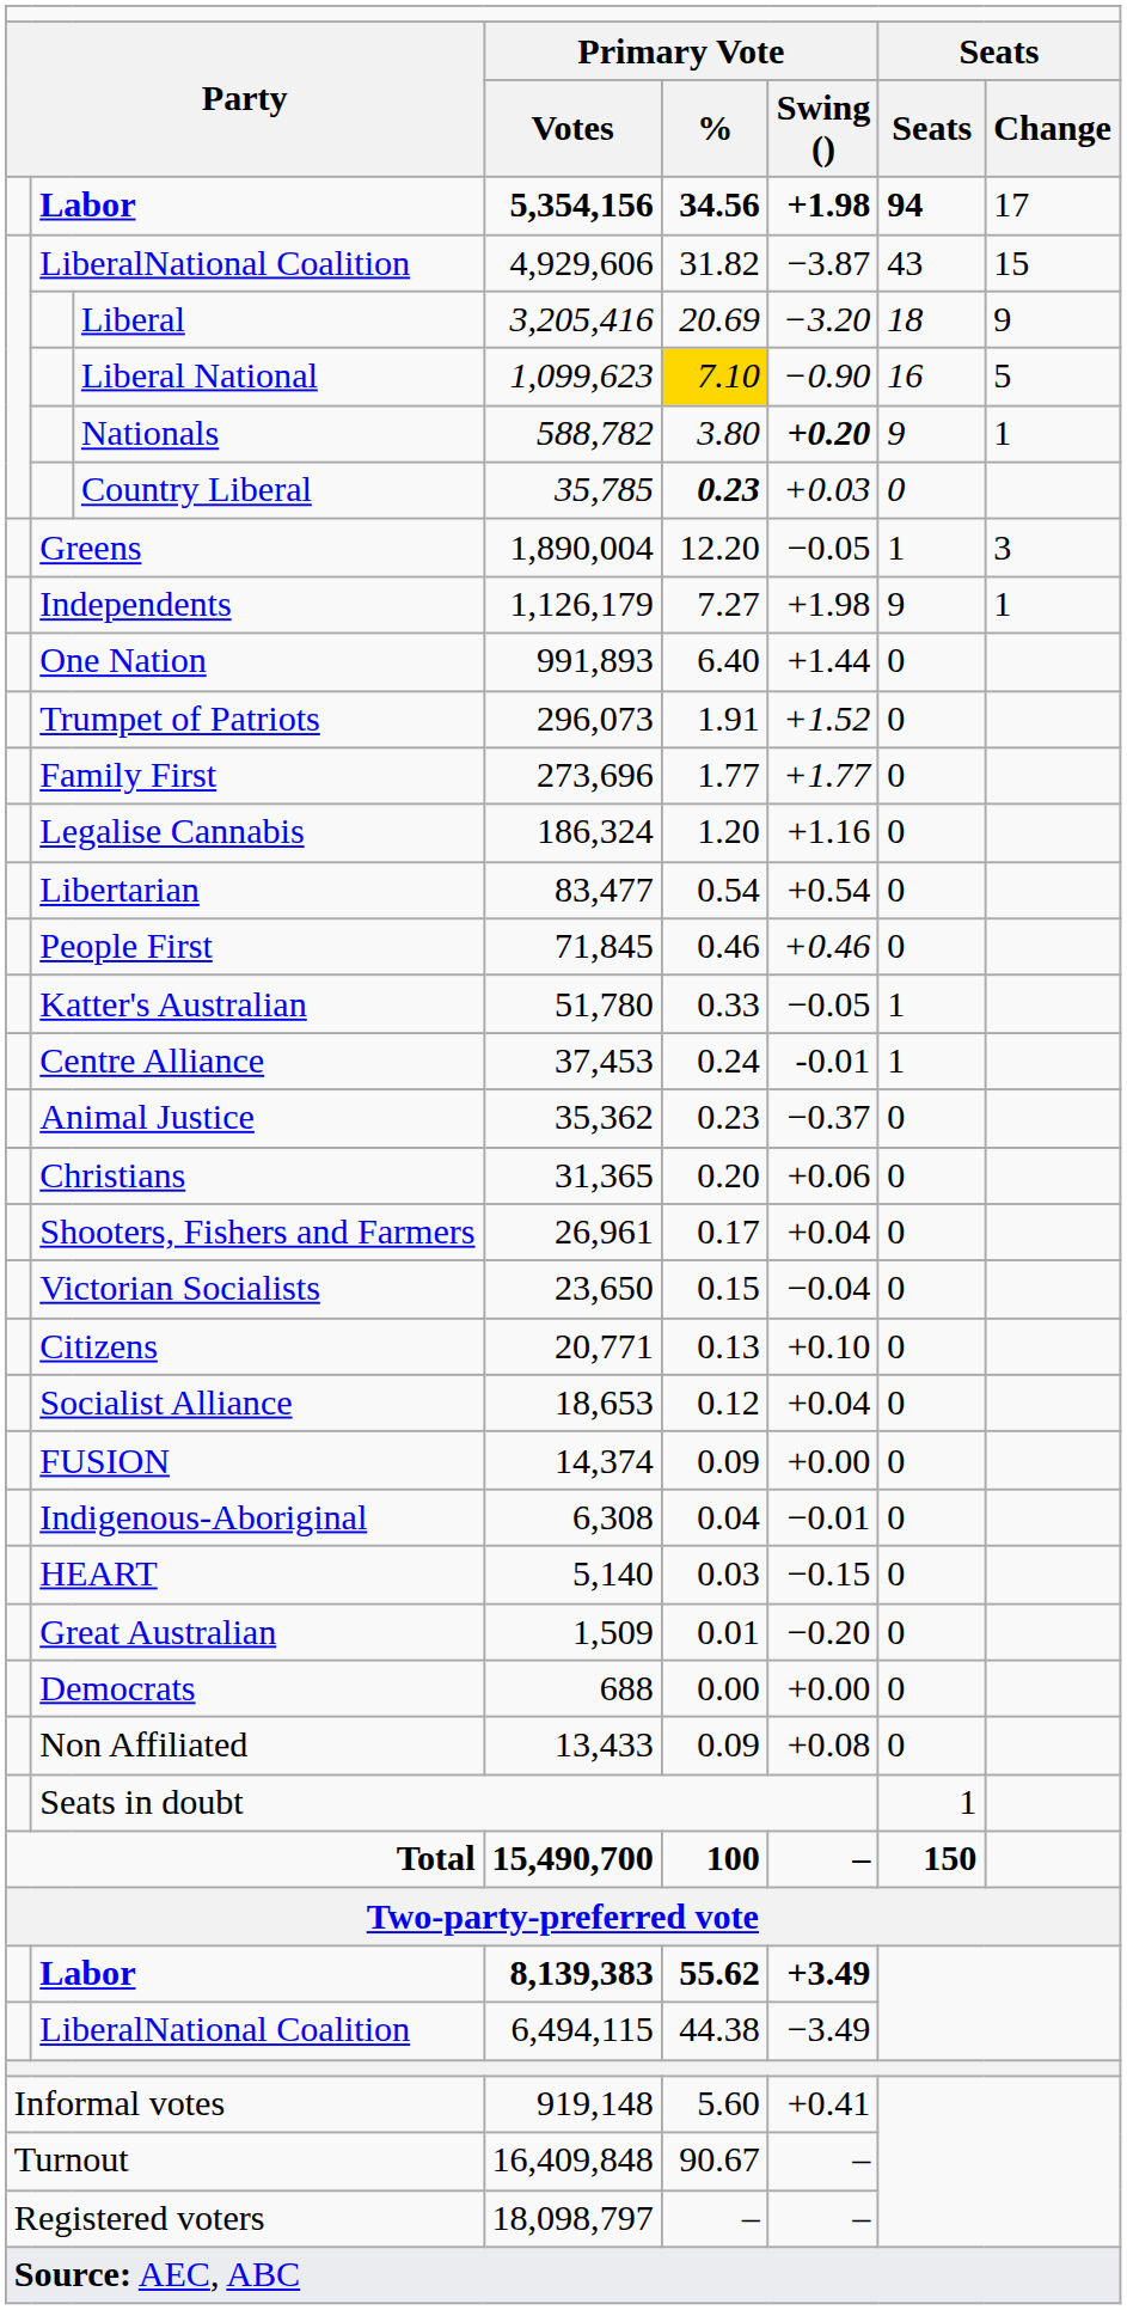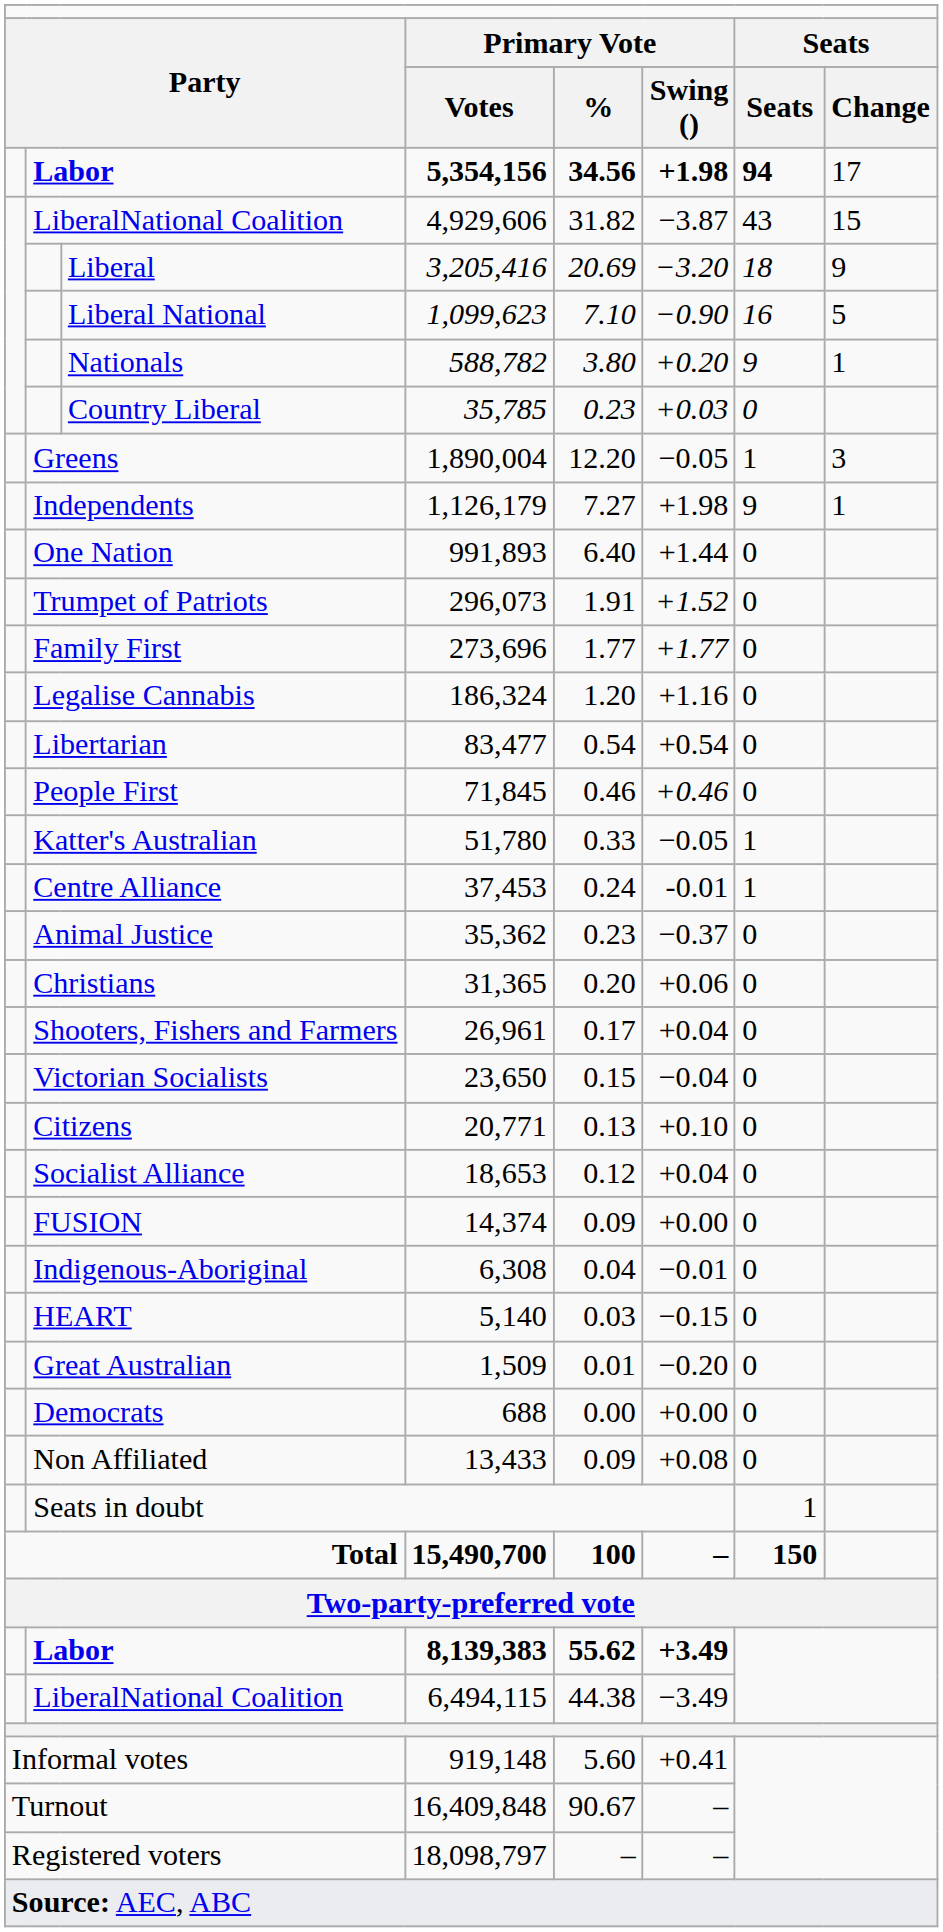Liberal National | column 5: gold background -> no background
Nationals | column 6: bold -> normal
Country Liberal | column 5: bold -> normal
